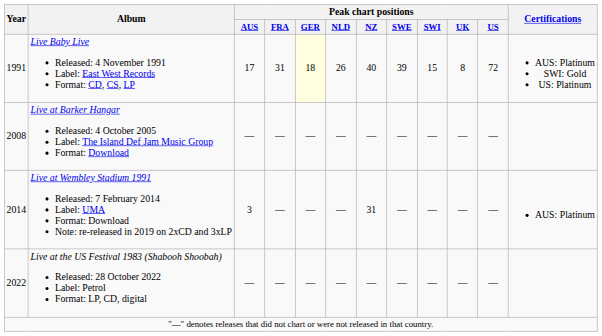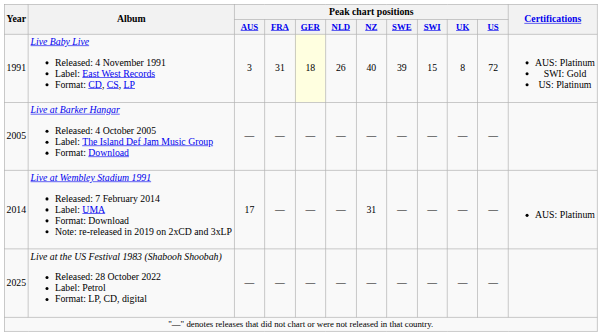row 3 | Peak chart positions / AUS: 17 -> 3
row 4 | Year: 2008 -> 2005
row 5 | Peak chart positions / AUS: 3 -> 17
row 6 | Year: 2022 -> 2025
